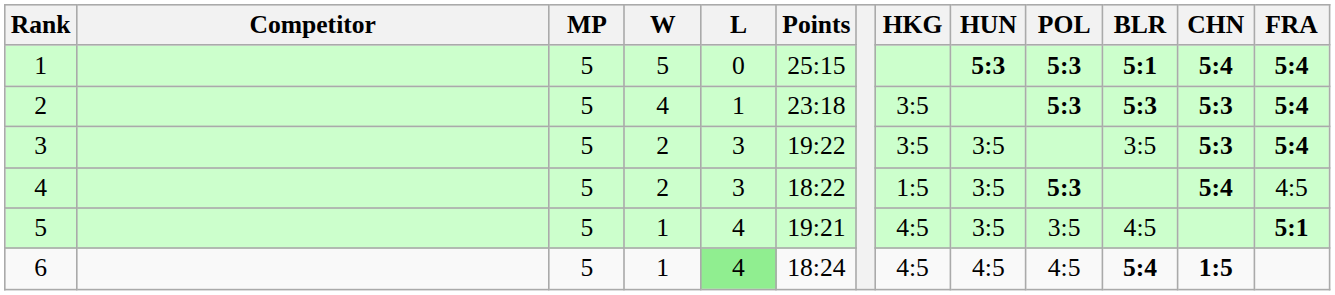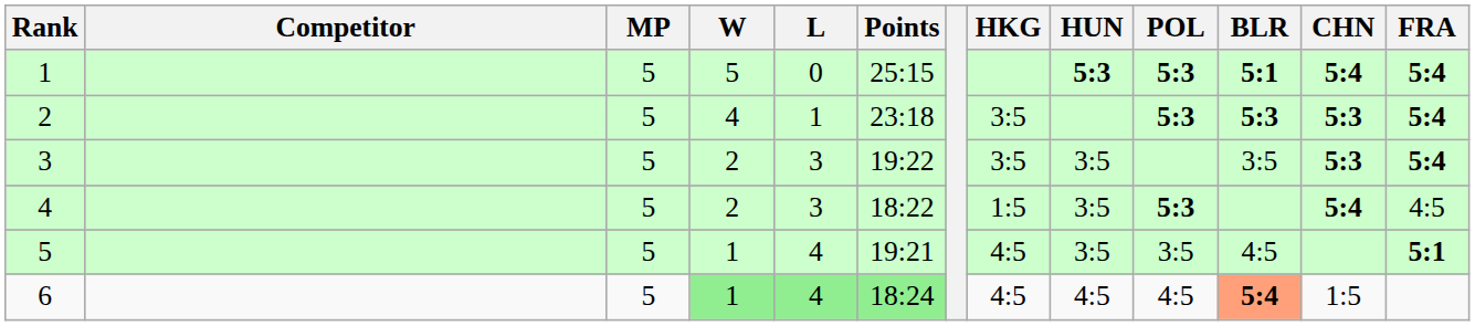6 | W: no background -> lightgreen background
6 | Points: no background -> lightgreen background
6 | BLR: no background -> lightsalmon background
6 | CHN: bold -> normal
